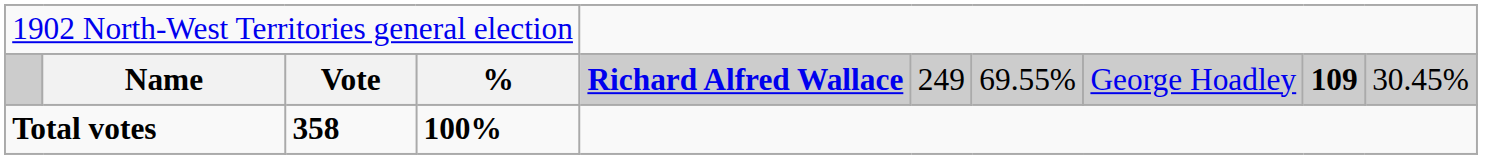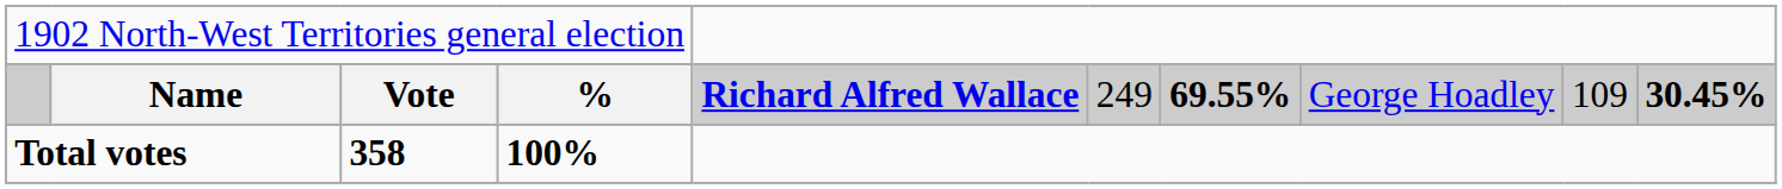row 2 | column 7: normal -> bold
row 2 | column 9: bold -> normal
row 2 | column 10: normal -> bold
